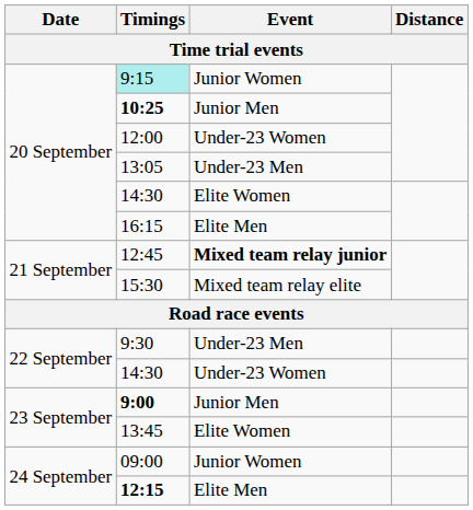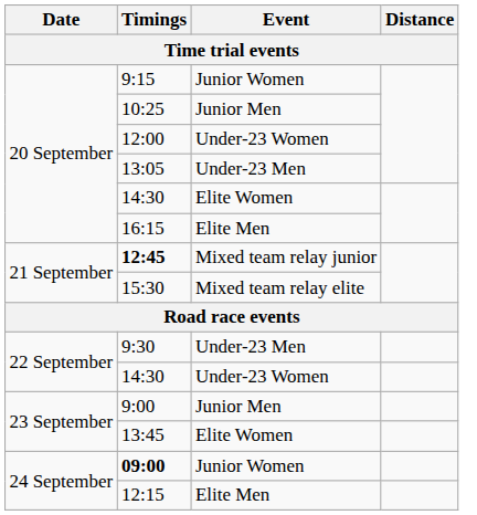9:15 | Timings: paleturquoise background -> no background
10:25 | Timings: bold -> normal
12:45 | Timings: normal -> bold
12:45 | Event: bold -> normal
9:00 | Timings: bold -> normal
09:00 | Timings: normal -> bold
12:15 | Timings: bold -> normal
